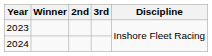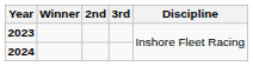2023 | Year: normal -> bold
2024 | Year: normal -> bold
